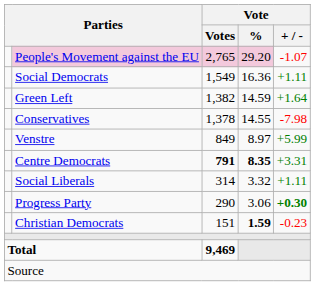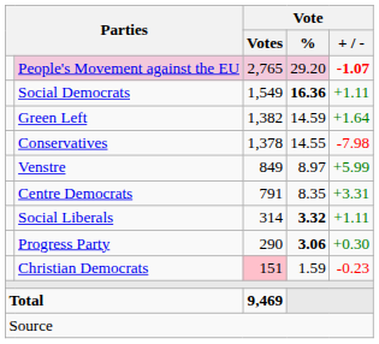People's Movement against the EU | Vote / + / -: normal -> bold
Social Democrats | Vote / %: normal -> bold
Centre Democrats | Vote / Votes: bold -> normal
Centre Democrats | Vote / %: bold -> normal
Social Liberals | Vote / %: normal -> bold
Progress Party | Vote / %: normal -> bold
Progress Party | Vote / + / -: bold -> normal
Christian Democrats | Vote / Votes: no background -> pink background
Christian Democrats | Vote / %: bold -> normal
